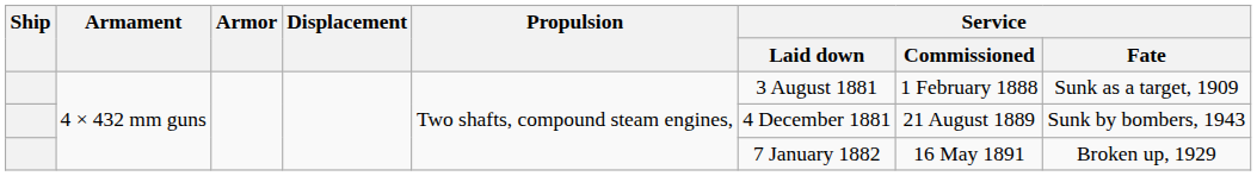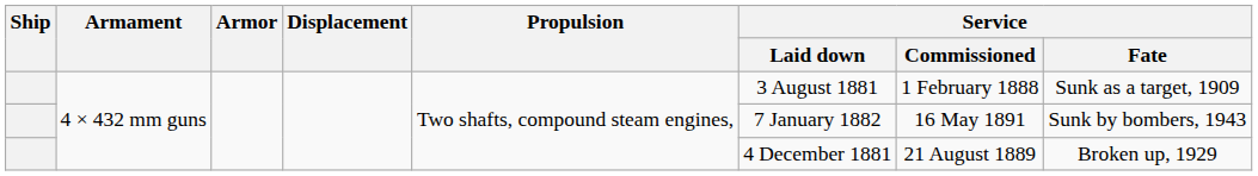row 4 | Service / Laid down: 4 December 1881 -> 7 January 1882
row 4 | Service / Commissioned: 21 August 1889 -> 16 May 1891
row 5 | Service / Laid down: 7 January 1882 -> 4 December 1881
row 5 | Service / Commissioned: 16 May 1891 -> 21 August 1889
